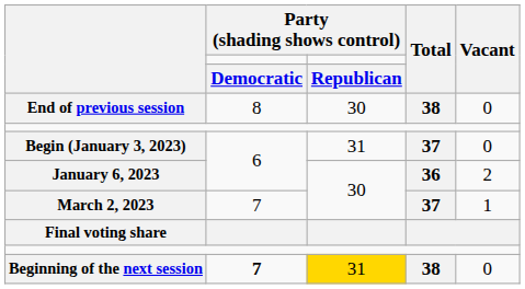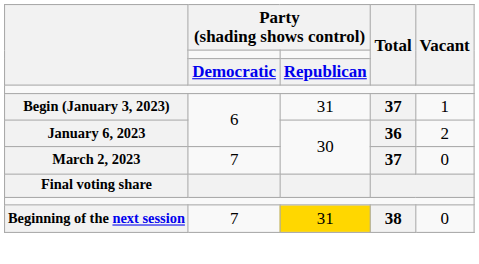- row: End of previous session | 8 | 30 | 38 | 0
Begin (January 3, 2023) | Vacant: 0 -> 1
March 2, 2023 | Vacant: 1 -> 0
Beginning of the next session | column 2: bold -> normal
